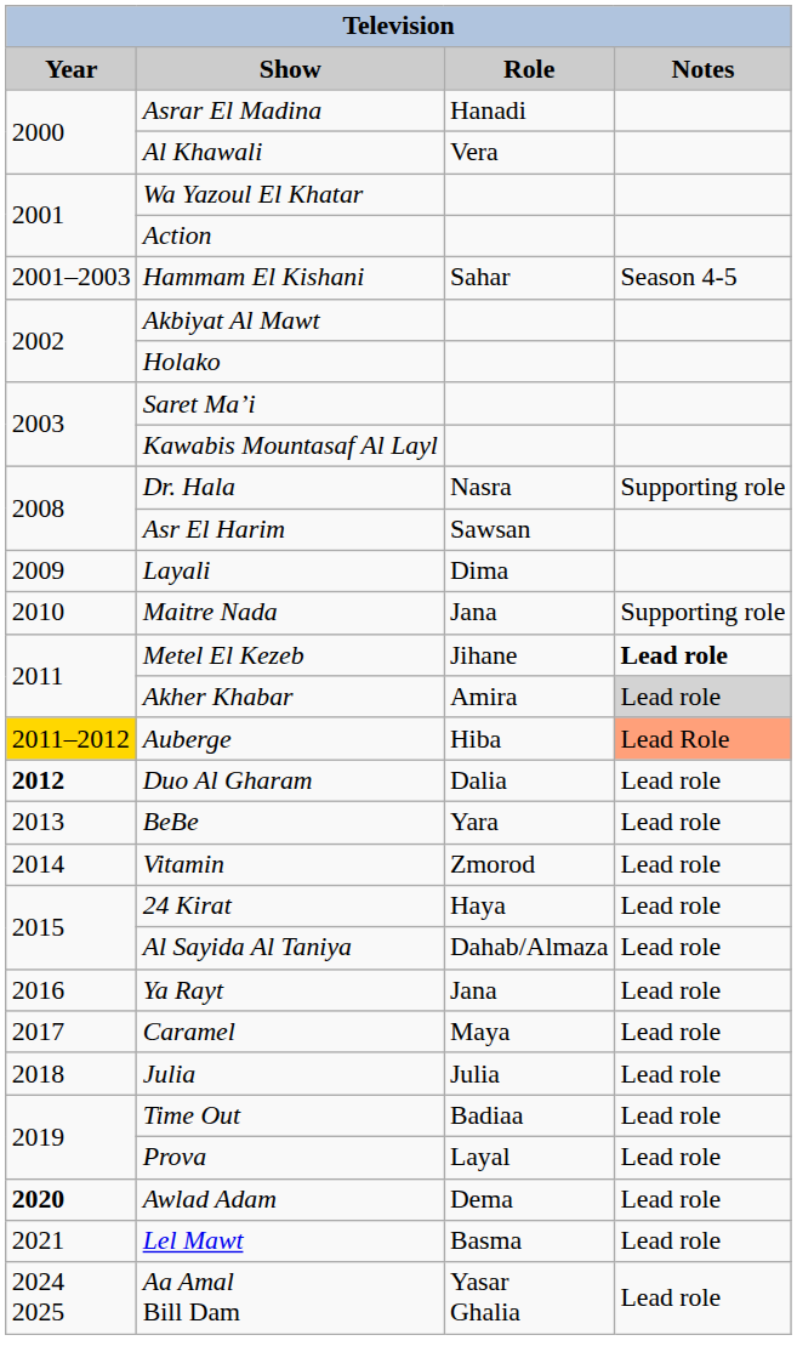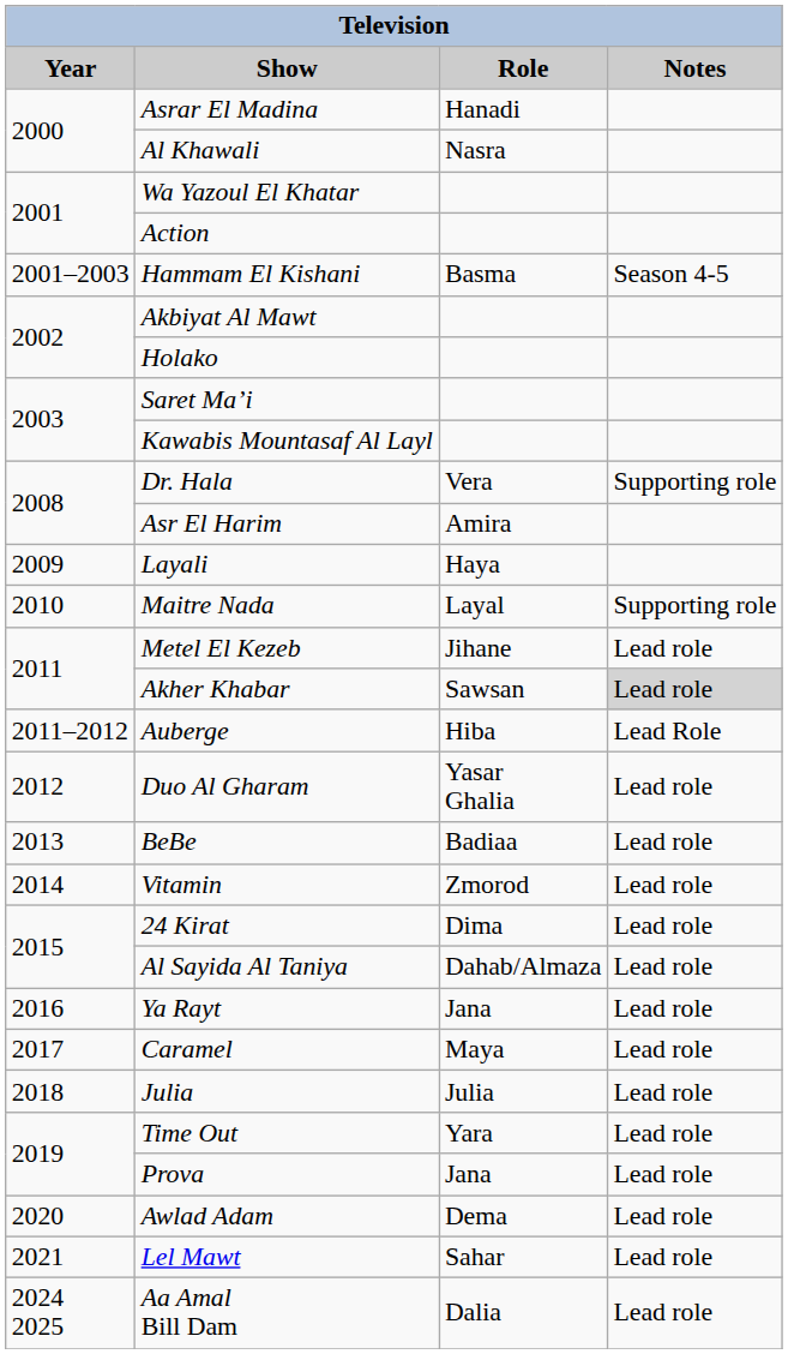Al Khawali | Role: Vera -> Nasra
Hammam El Kishani | Role: Sahar -> Basma
Dr. Hala | Role: Nasra -> Vera
Asr El Harim | Role: Sawsan -> Amira
Layali | Role: Dima -> Haya
Maitre Nada | Role: Jana -> Layal
Metel El Kezeb | Notes: bold -> normal
Akher Khabar | Role: Amira -> Sawsan
Auberge | Year: gold background -> no background
Auberge | Notes: lightsalmon background -> no background
Duo Al Gharam | Year: bold -> normal
Duo Al Gharam | Role: Dalia -> Yasar Ghalia
BeBe | Role: Yara -> Badiaa
24 Kirat | Role: Haya -> Dima
Time Out | Role: Badiaa -> Yara
Prova | Role: Layal -> Jana
Awlad Adam | Year: bold -> normal
Lel Mawt | Role: Basma -> Sahar
Aa Amal Bill Dam | Role: Yasar Ghalia -> Dalia
